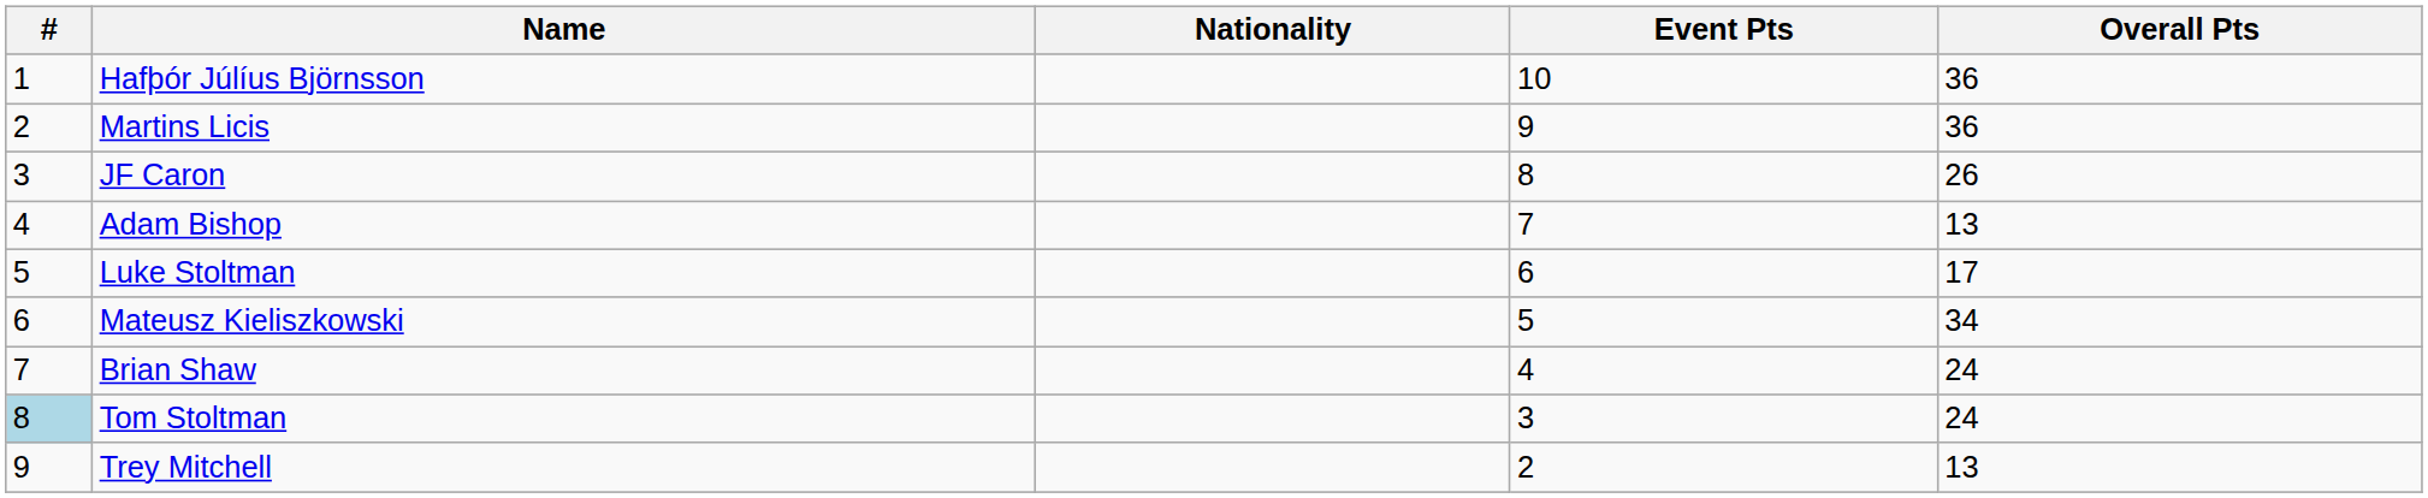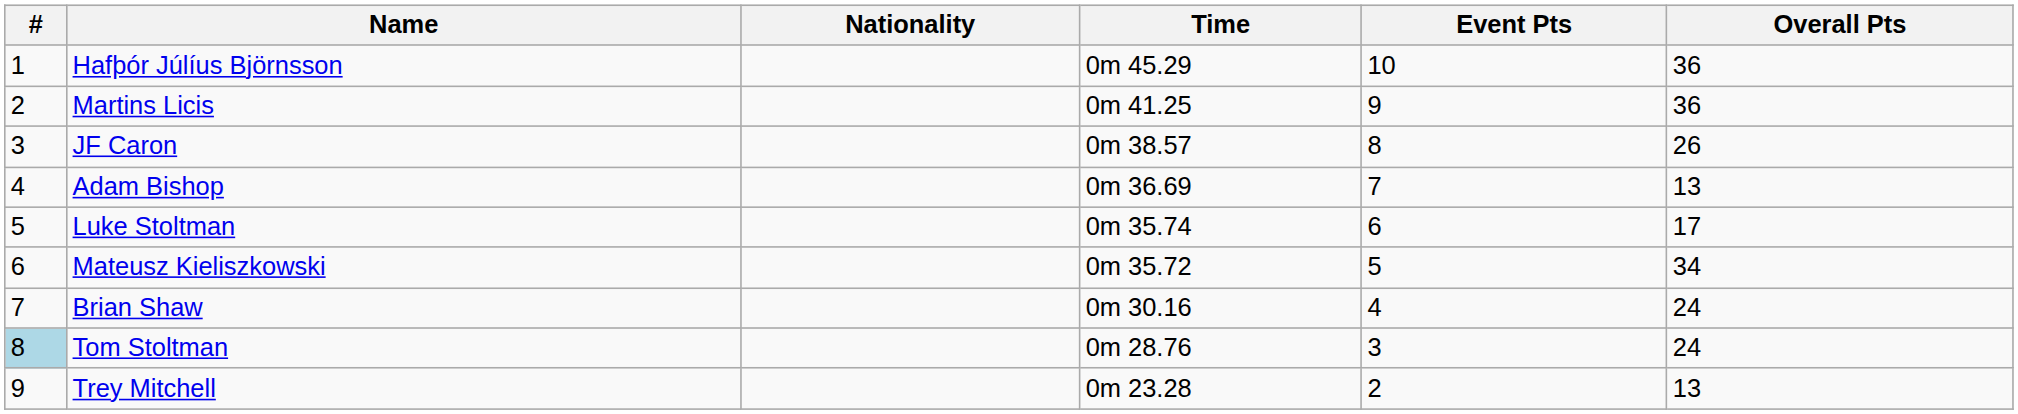+ column: Time | 0m 45.29 | 0m 41.25 | 0m 38.57 | 0m 36.69 | 0m 35.74 | 0m 35.72 | 0m 30.16 | 0m 28.76 | 0m 23.28
